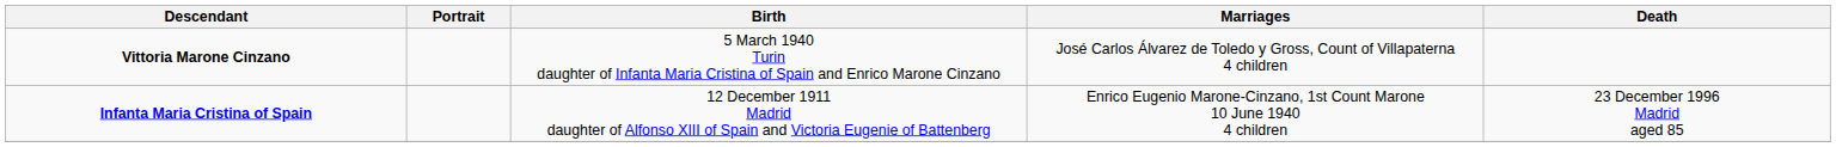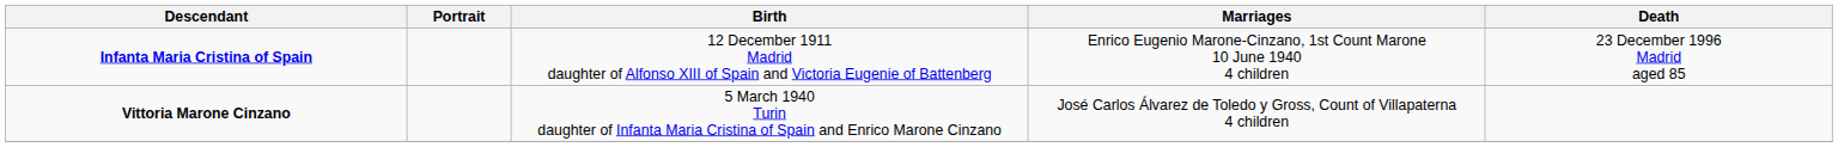rows swapped: Infanta Maria Cristina of Spain <-> Vittoria Marone Cinzano
